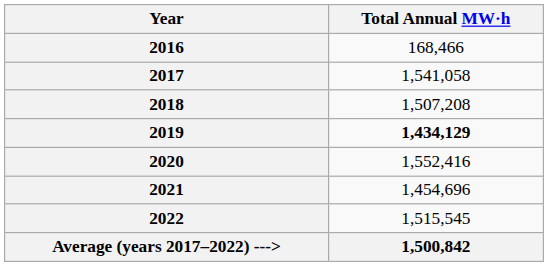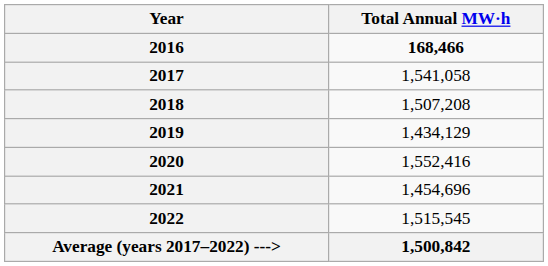2016 | Total Annual MW·h: normal -> bold
2019 | Total Annual MW·h: bold -> normal
